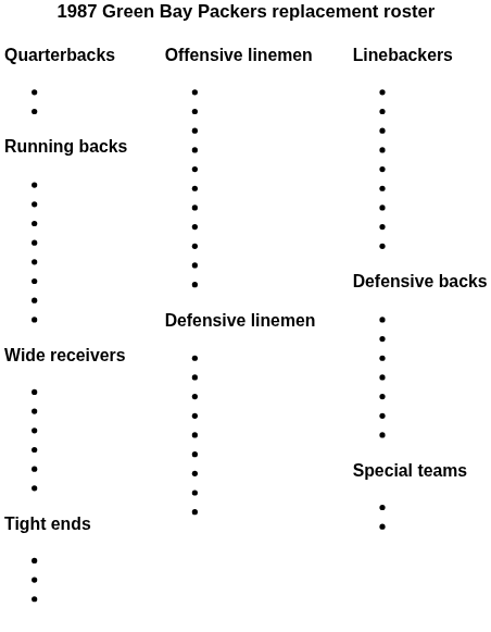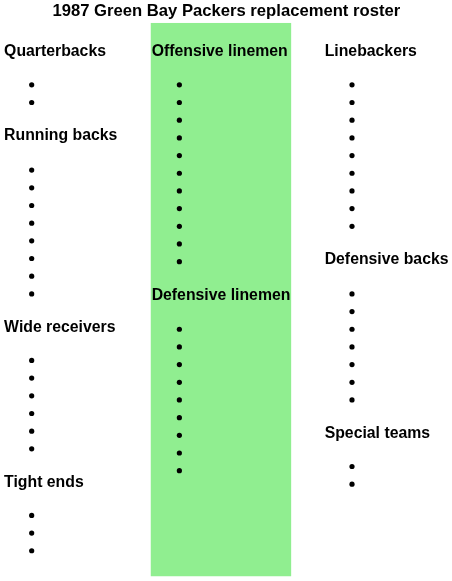Quarterbacks Running backs Wide receivers Tight ends | column 2: no background -> lightgreen background
